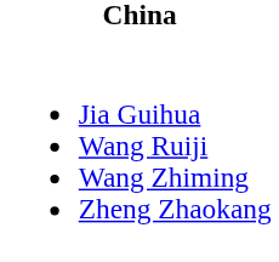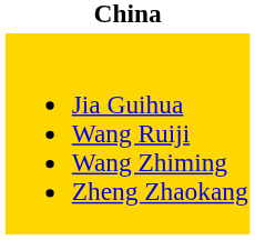row 2 | column 1: no background -> gold background
